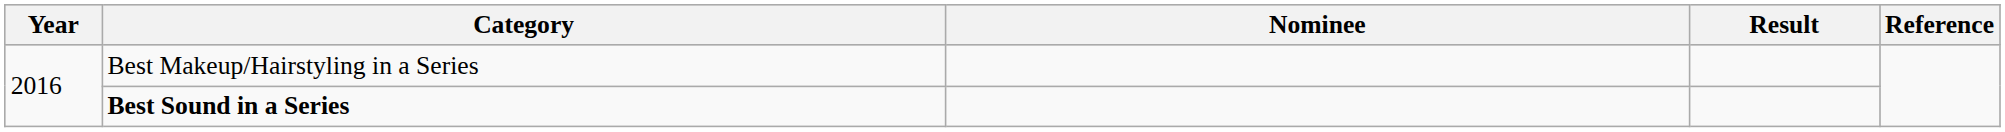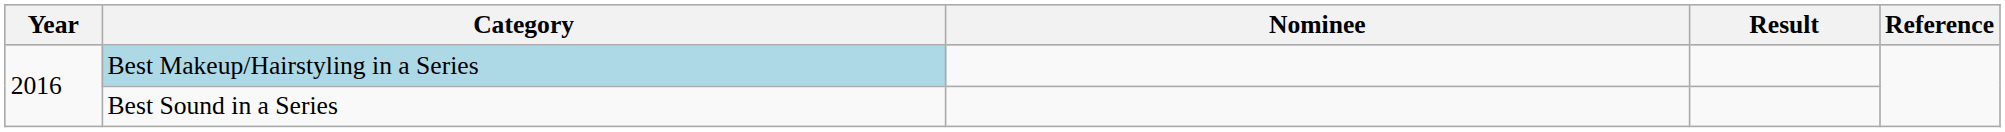Best Makeup/Hairstyling in a Series | Category: no background -> lightblue background
Best Sound in a Series | Category: bold -> normal
